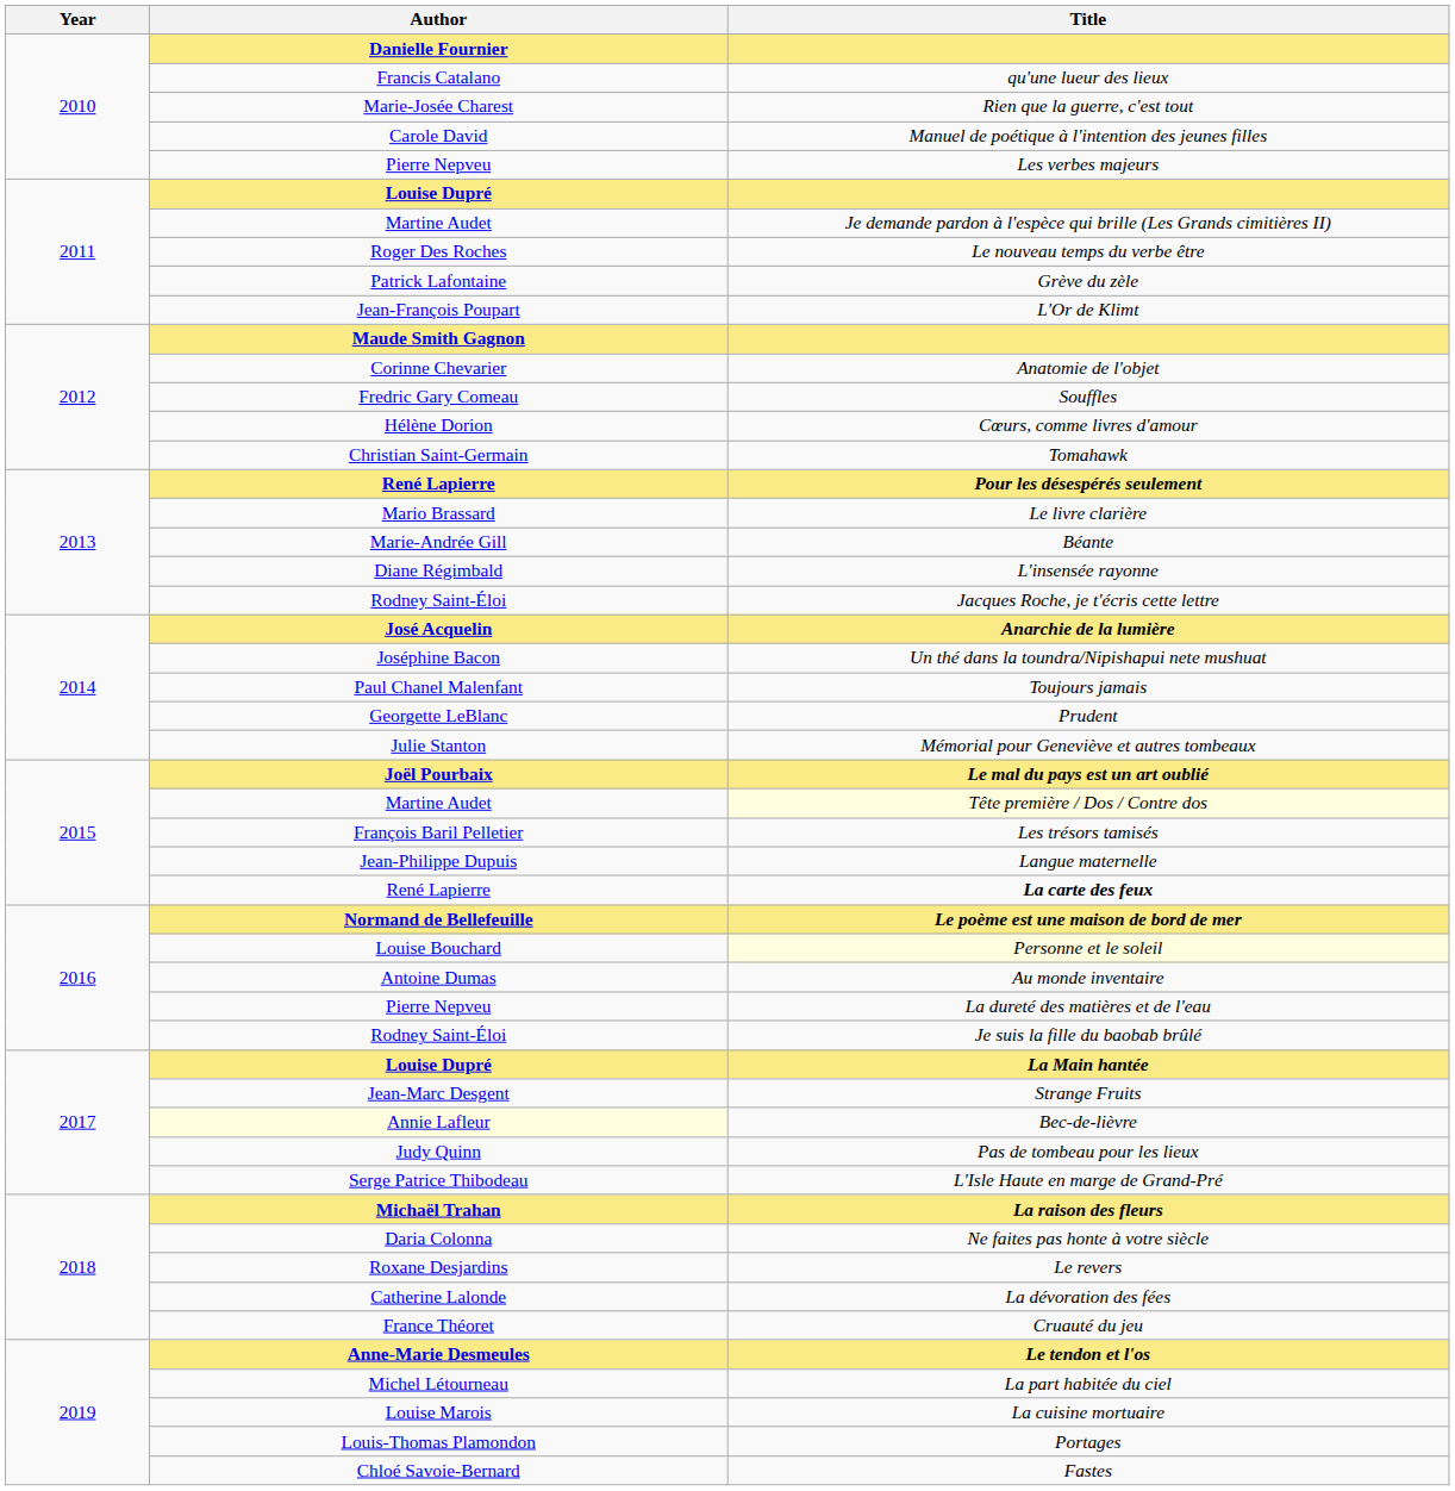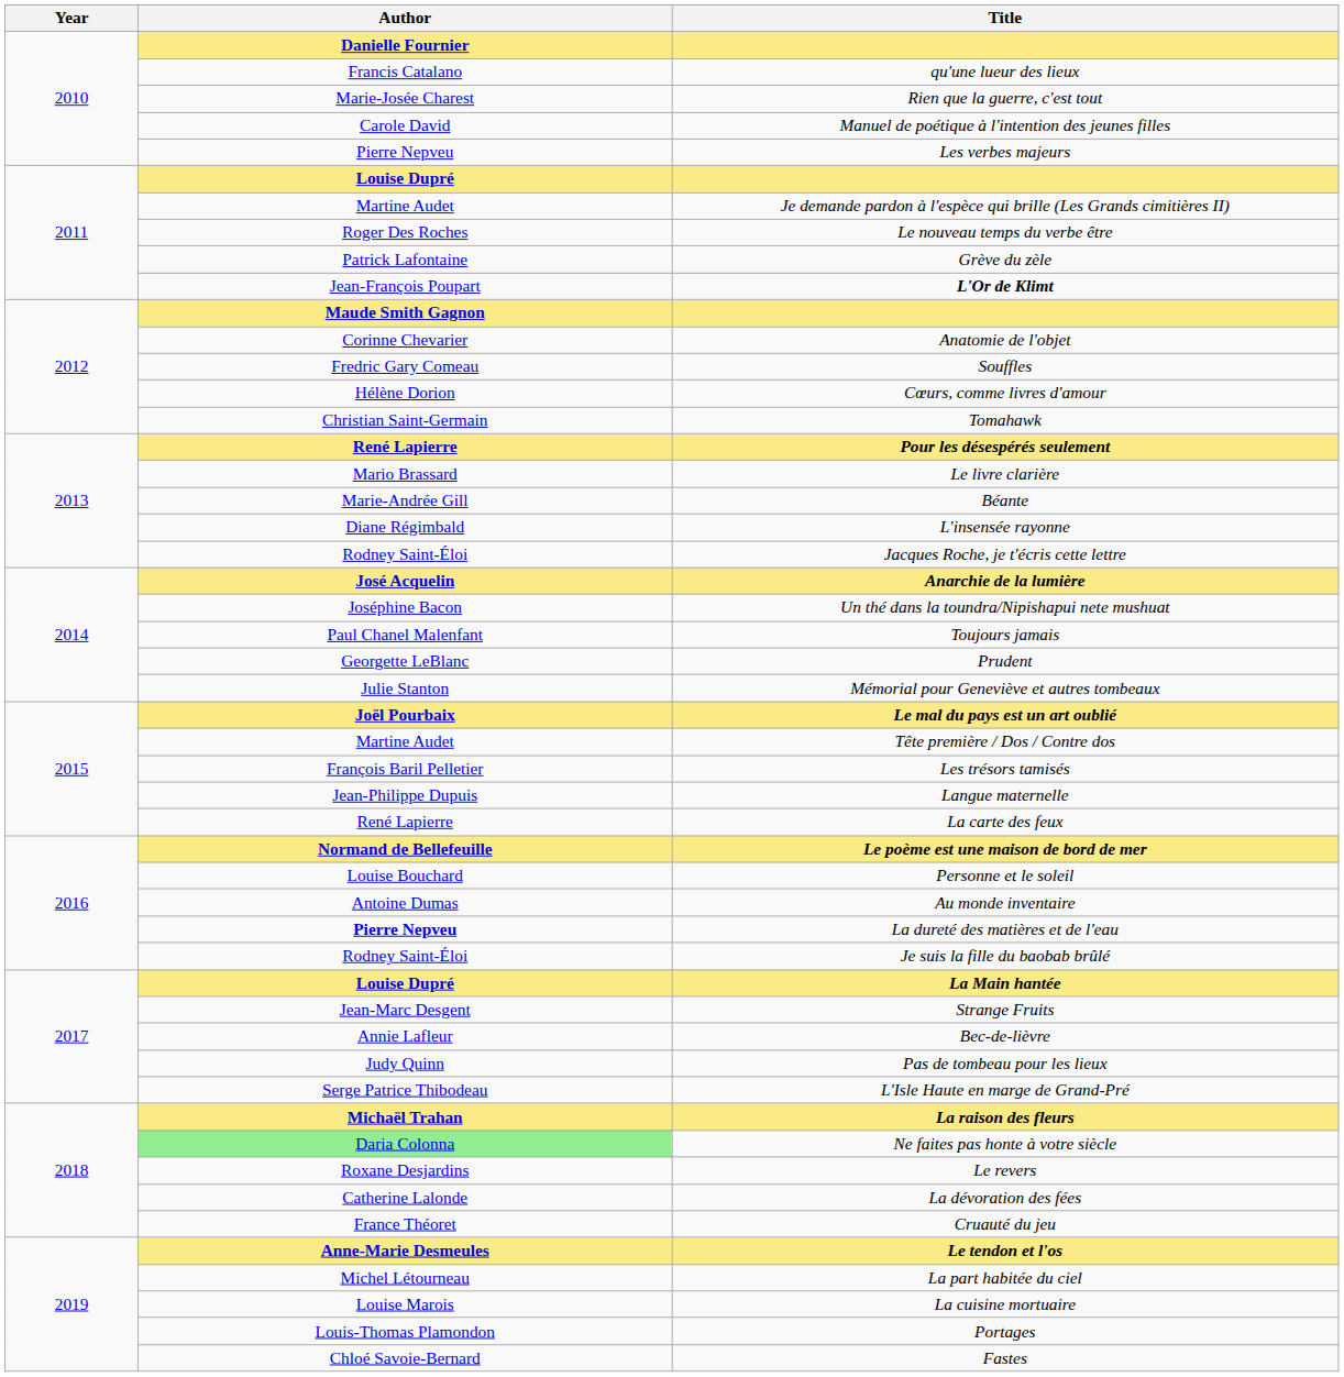L'Or de Klimt | Title: normal -> bold
Tête première / Dos / Contre dos | Title: lightyellow background -> no background
La carte des feux | Title: bold -> normal
Personne et le soleil | Title: lightyellow background -> no background
La dureté des matières et de l'eau | Author: normal -> bold
Bec-de-lièvre | Author: lightyellow background -> no background
Ne faites pas honte à votre siècle | Author: no background -> lightgreen background
